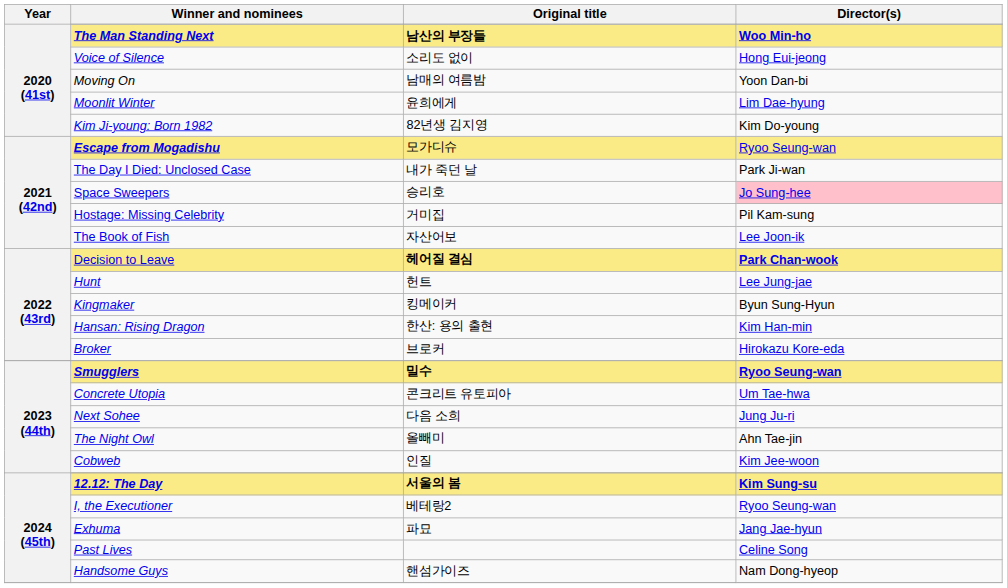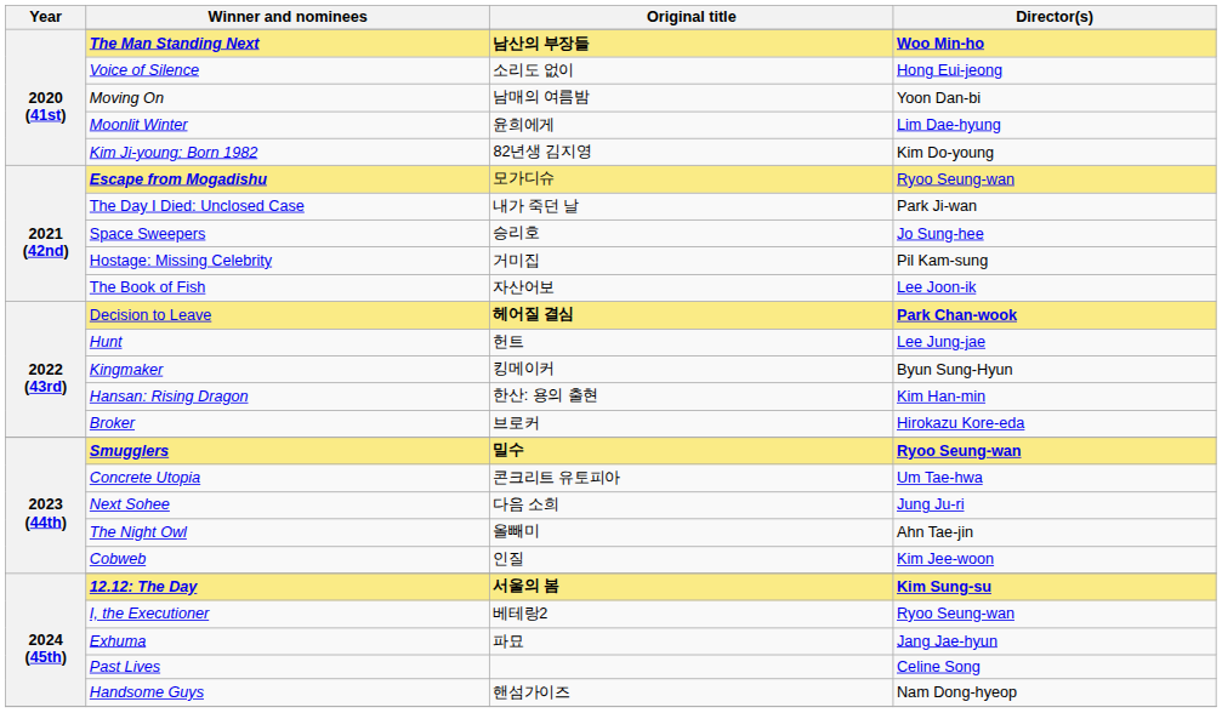Space Sweepers | Director(s): pink background -> no background
